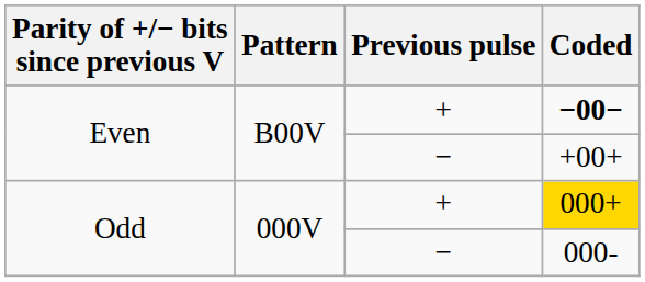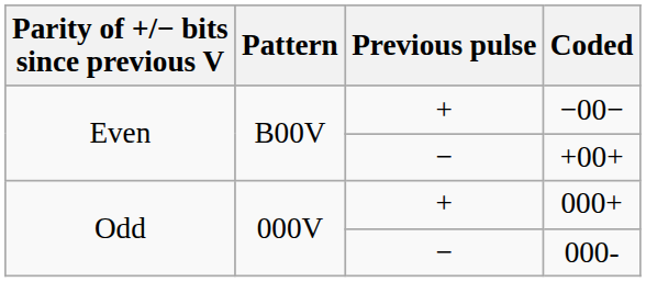−00− | Coded: bold -> normal
000+ | Coded: gold background -> no background
